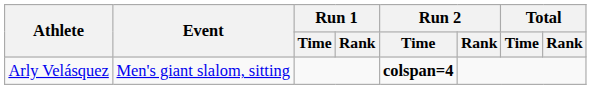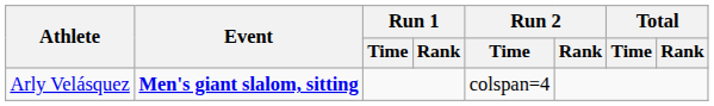Arly Velásquez | Event: normal -> bold
Arly Velásquez | Run 2 / Time: bold -> normal
